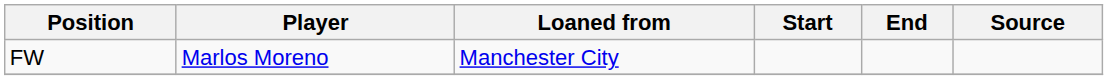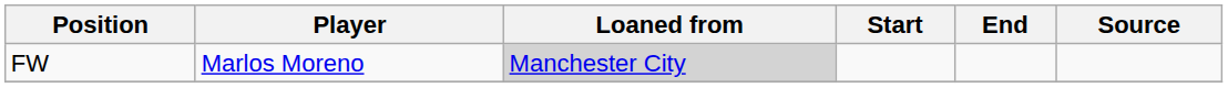FW | Loaned from: no background -> lightgrey background
